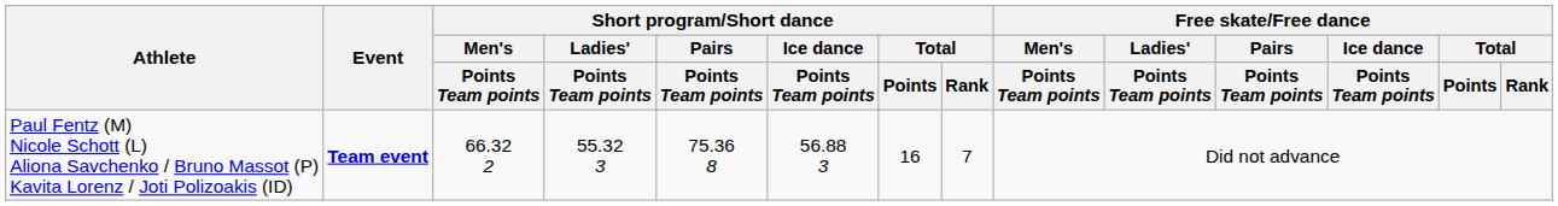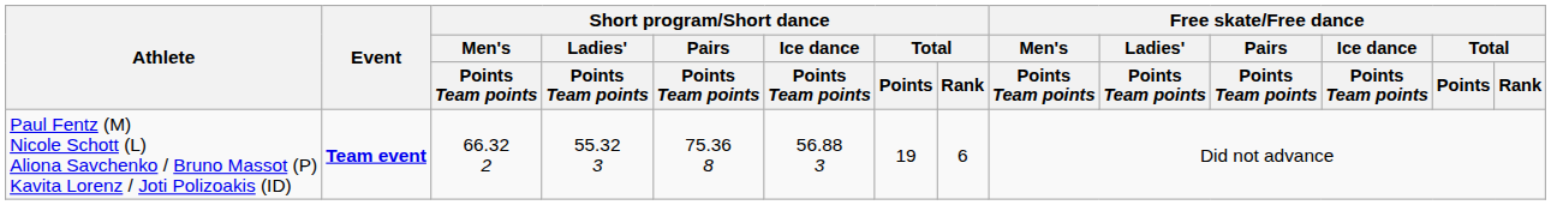row 4 | Short program/Short dance / Total / Points: 16 -> 19
row 4 | Short program/Short dance / Total / Rank: 7 -> 6
